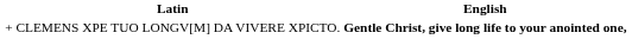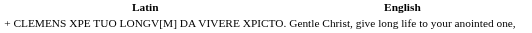+ CLEMENS XPE TUO LONGV[M] DA VIVERE XPICTO. | English: bold -> normal
